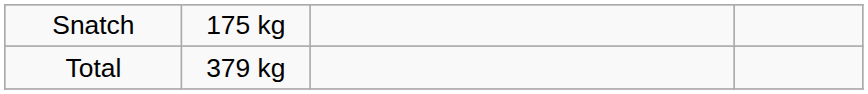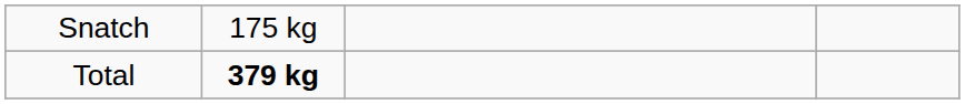row 2 | column 2: normal -> bold
